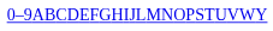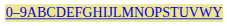row 1 | column 1: no background -> khaki background
